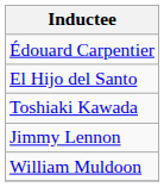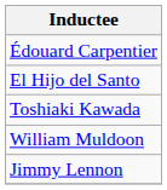row 5 | column 1: Jimmy Lennon -> William Muldoon
row 6 | column 1: William Muldoon -> Jimmy Lennon
